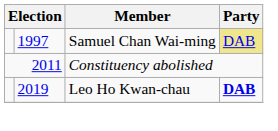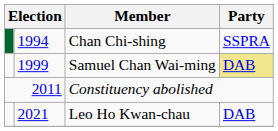+ row: 1994 | Chan Chi-shing | SSPRA
Samuel Chan Wai-ming | column 2: 1997 -> 1999
Leo Ho Kwan-chau | column 2: 2019 -> 2021
Leo Ho Kwan-chau | Party: bold -> normal
